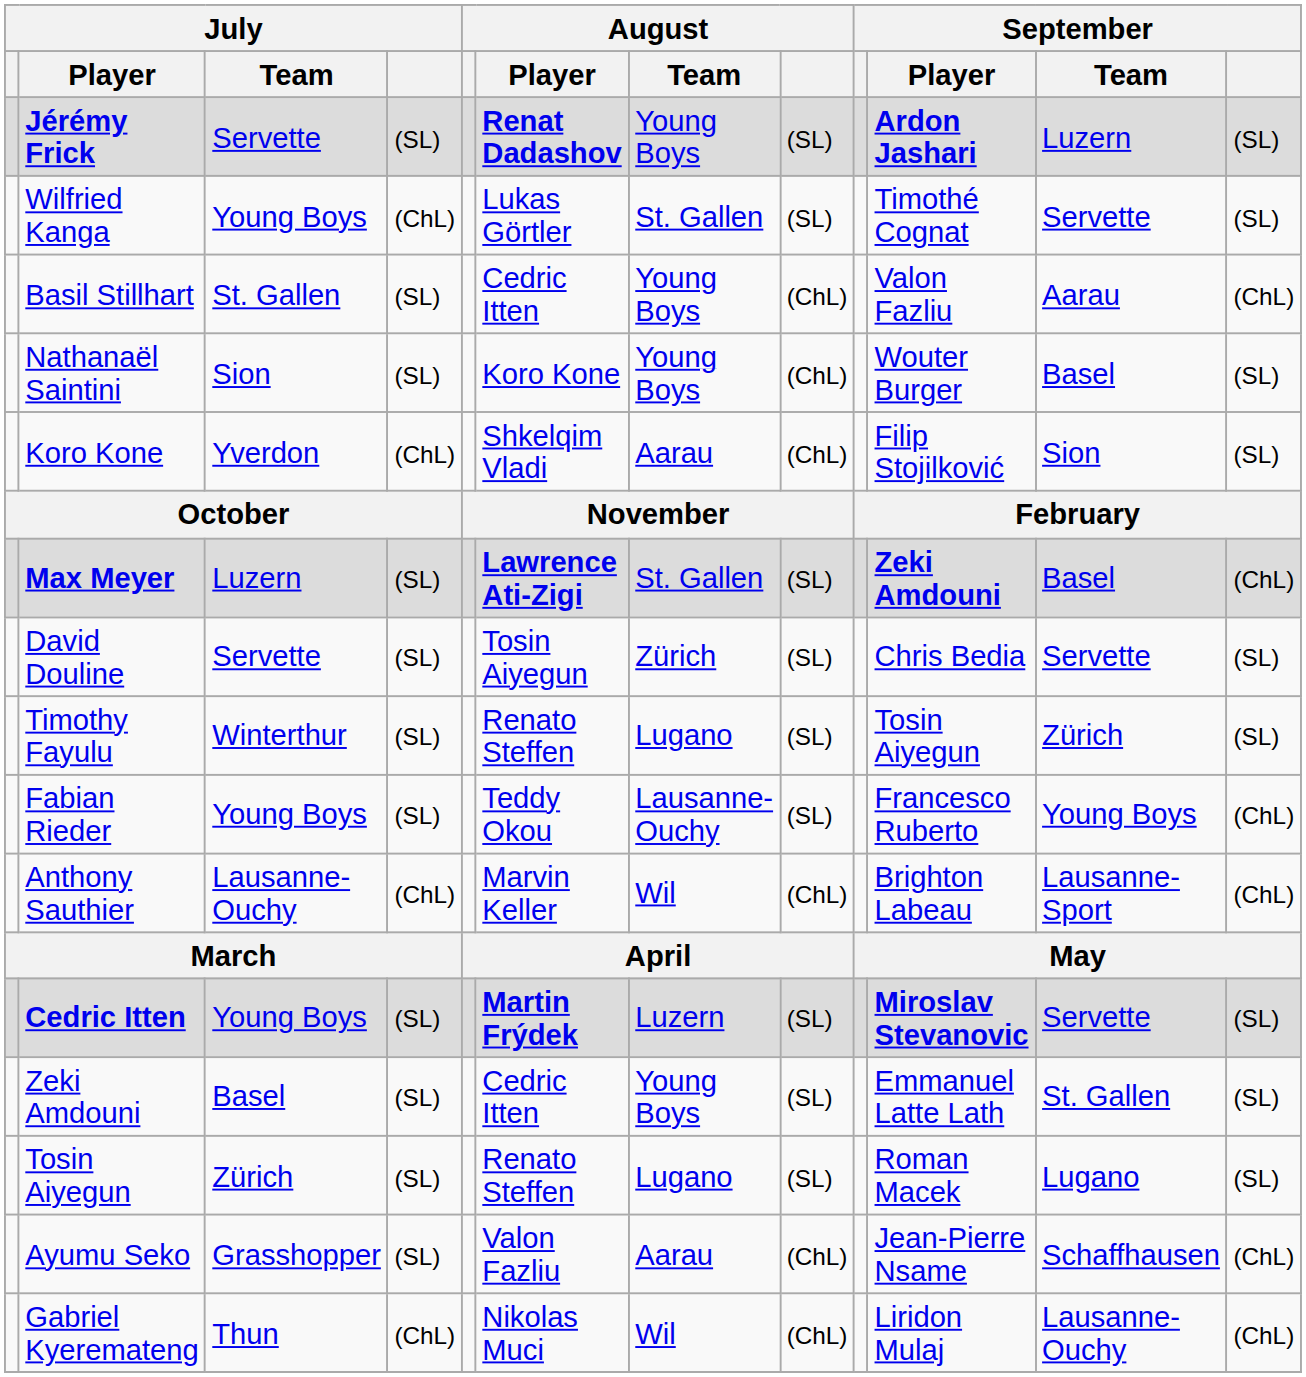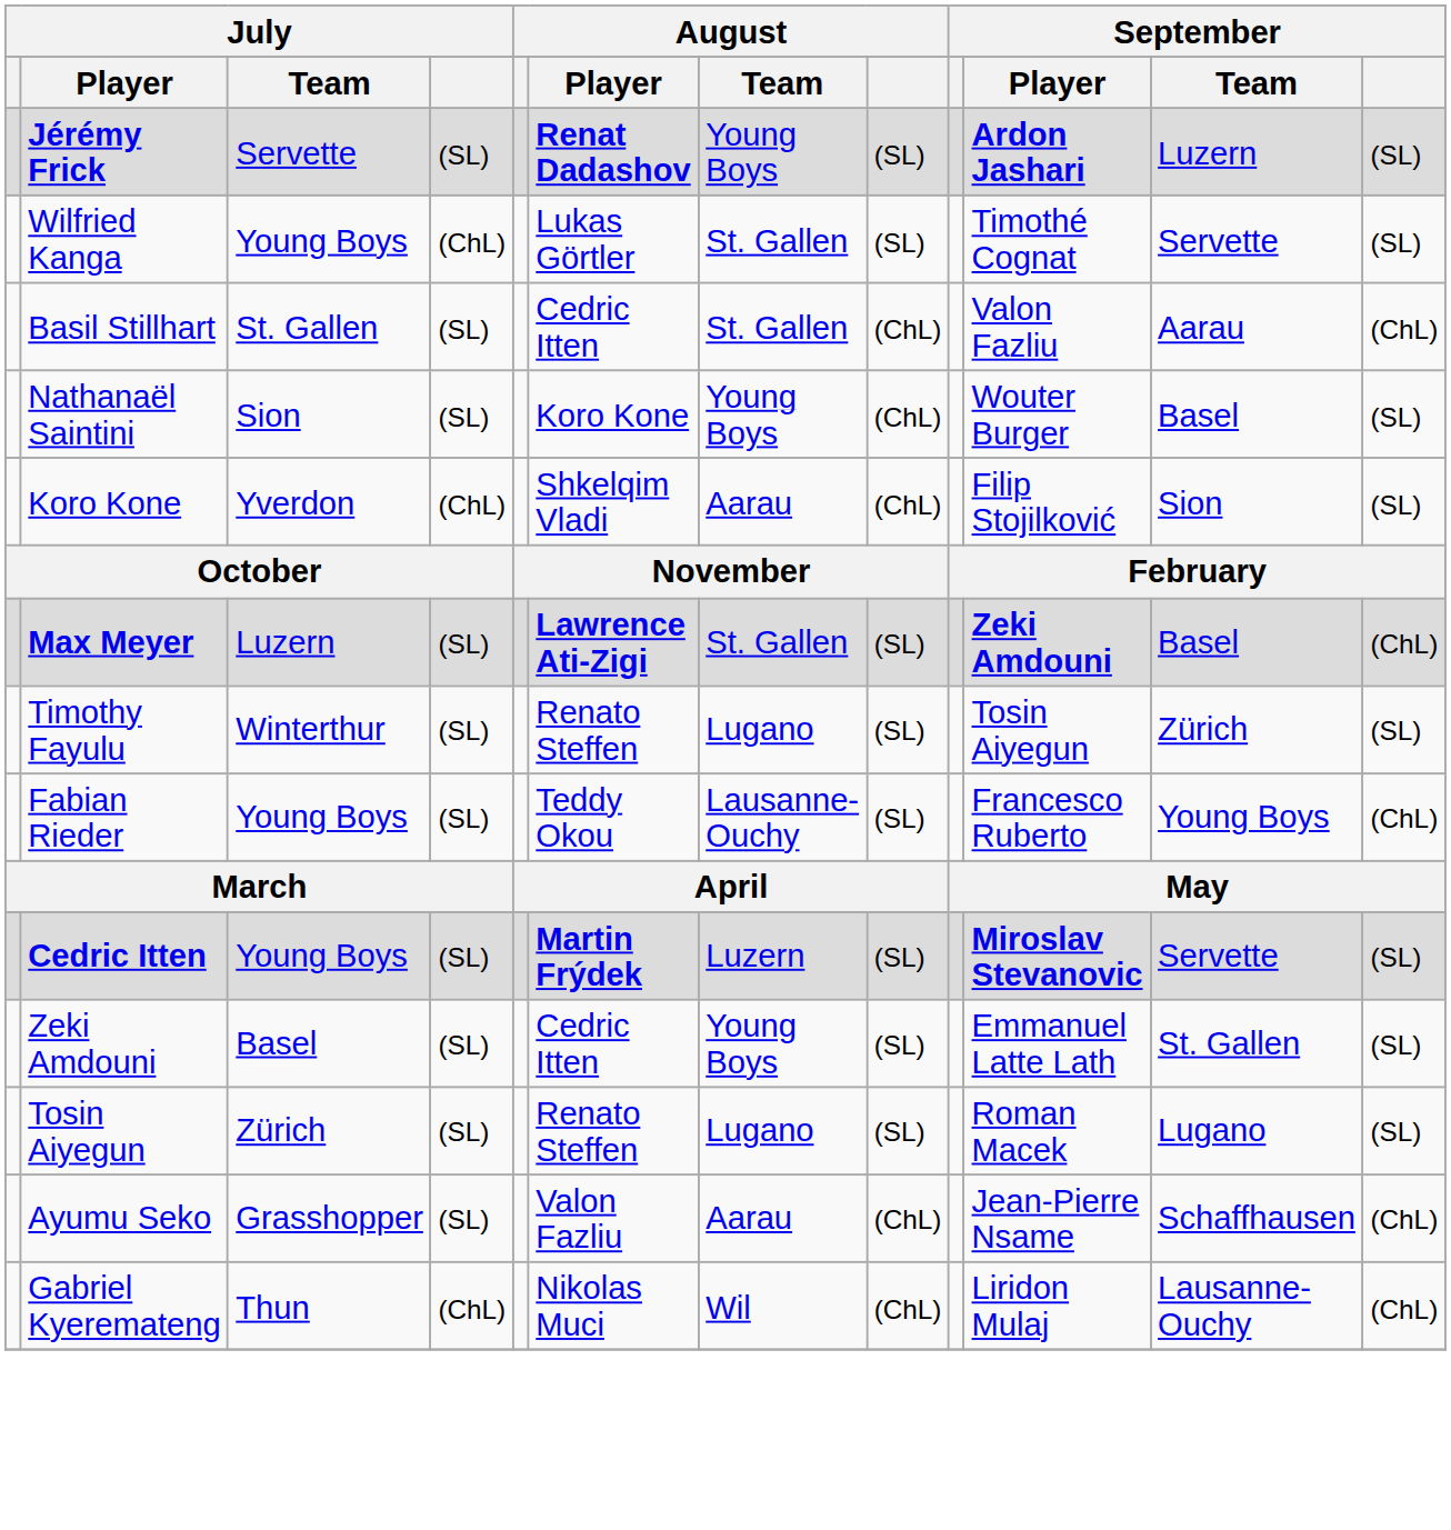Basil Stillhart | August / Team: Young Boys -> St. Gallen
- row: David Douline | Servette | (SL) | Tosin Aiyegun | Zürich | (SL) | Chris Bedia | Servette | (SL)
- row: Anthony Sauthier | Lausanne-Ouchy | (ChL) | Marvin Keller | Wil | (ChL) | Brighton Labeau | Lausanne-Sport | (ChL)
